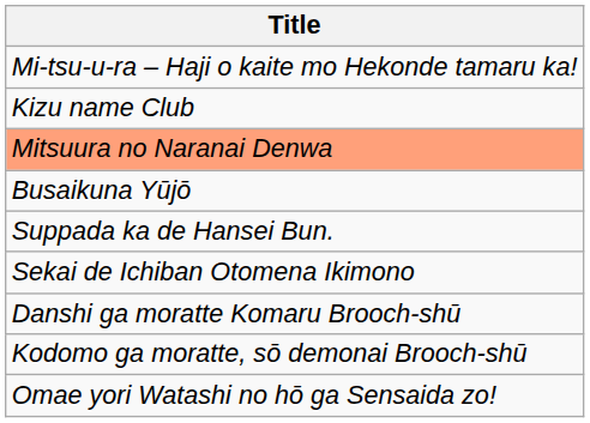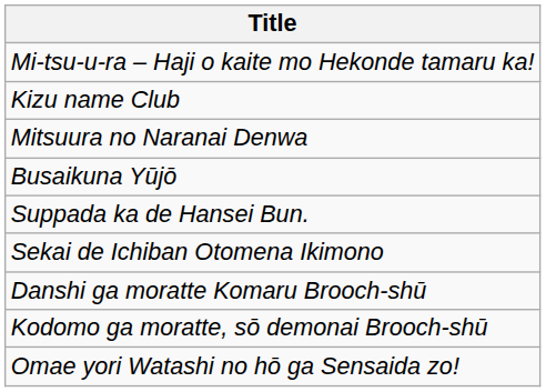row 4 | column 1: lightsalmon background -> no background
